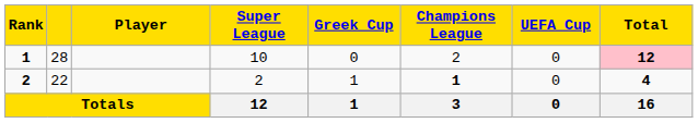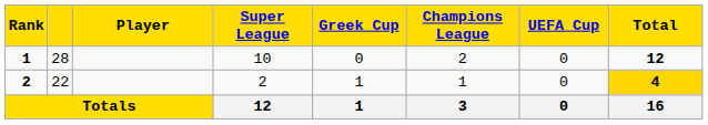row 2 | Total: pink background -> no background
row 3 | Champions League: bold -> normal
row 3 | Total: no background -> gold background
